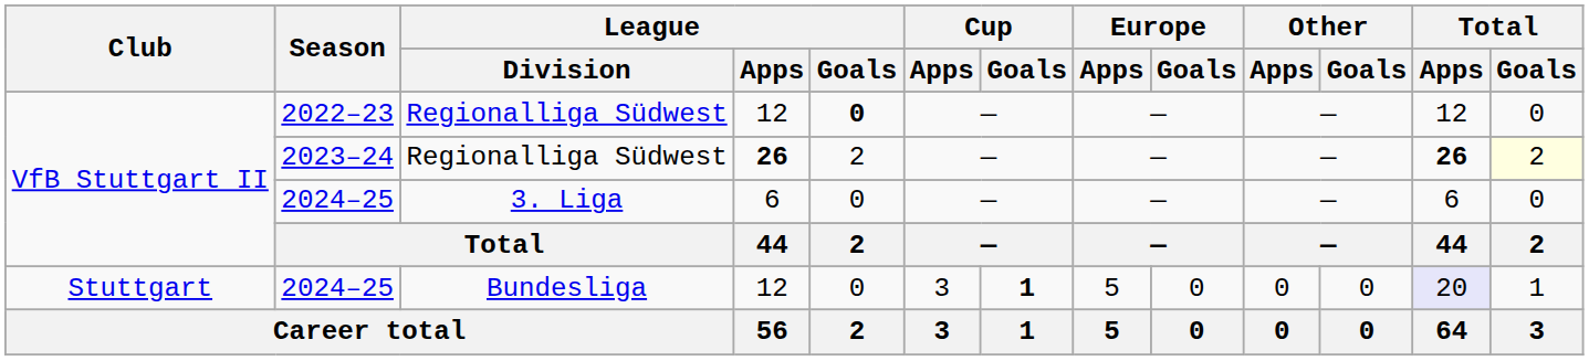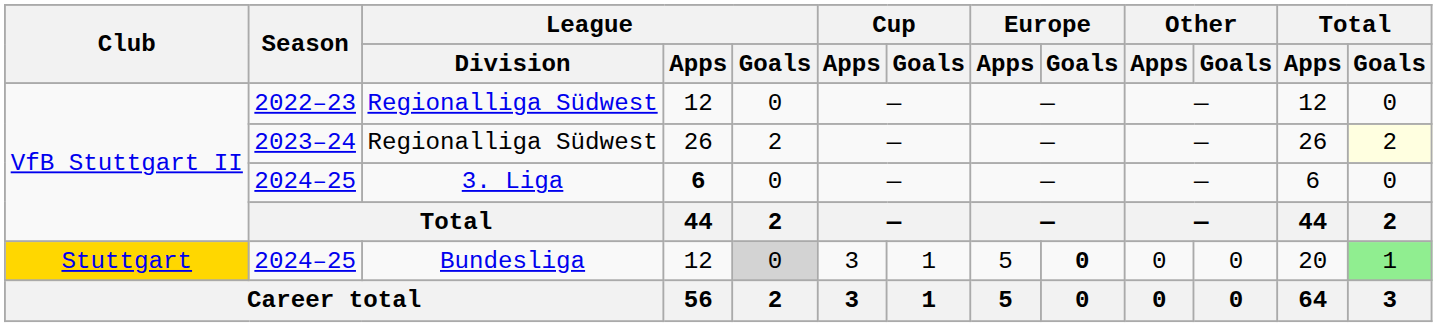2022–23 | League / Goals: bold -> normal
2023–24 | League / Apps: bold -> normal
2023–24 | Total / Apps: bold -> normal
2024–25 / 3. Liga | League / Apps: normal -> bold
2024–25 / Bundesliga | Club: no background -> gold background
2024–25 / Bundesliga | League / Goals: no background -> lightgrey background
2024–25 / Bundesliga | Cup / Goals: bold -> normal
2024–25 / Bundesliga | Europe / Goals: normal -> bold
2024–25 / Bundesliga | Total / Apps: lavender background -> no background
2024–25 / Bundesliga | Total / Goals: no background -> lightgreen background
